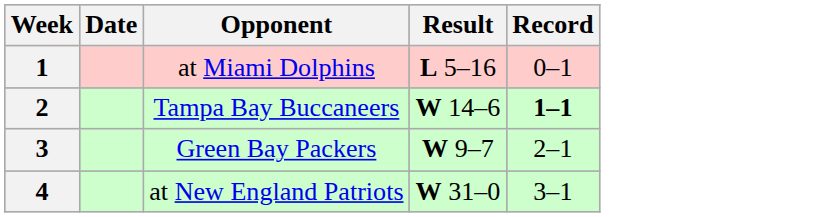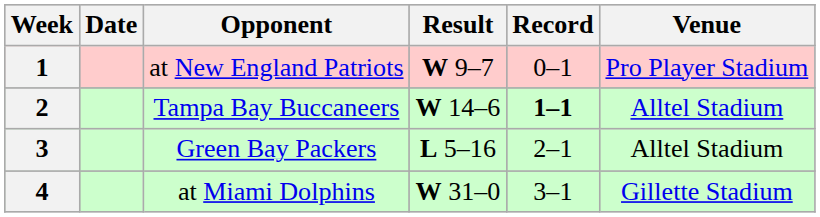+ column: Venue | Pro Player Stadium | Alltel Stadium | Alltel Stadium | Gillette Stadium
1 | Opponent: at Miami Dolphins -> at New England Patriots
1 | Result: L 5–16 -> W 9–7
3 | Result: W 9–7 -> L 5–16
4 | Opponent: at New England Patriots -> at Miami Dolphins
